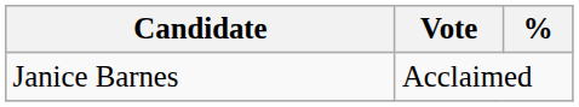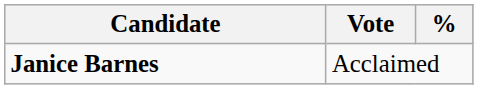Janice Barnes | Candidate: normal -> bold
